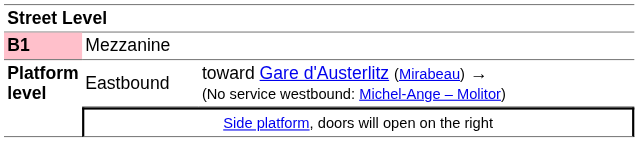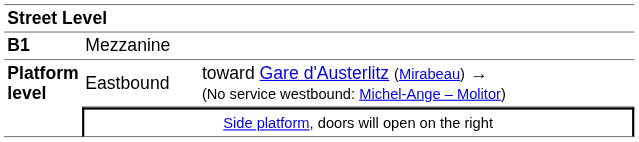Mezzanine | column 1: pink background -> no background
